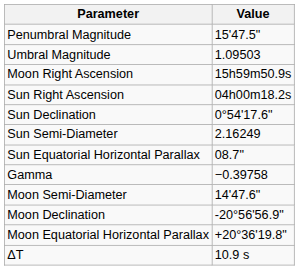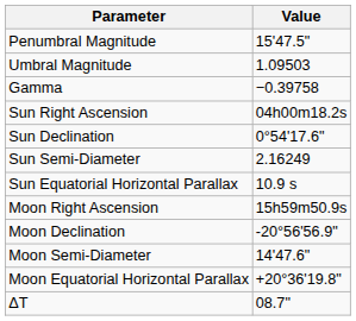rows swapped: Gamma <-> Moon Right Ascension
Sun Equatorial Horizontal Parallax | Value: 08.7" -> 10.9 s
rows swapped: Moon Declination <-> Moon Semi-Diameter
ΔT | Value: 10.9 s -> 08.7"
